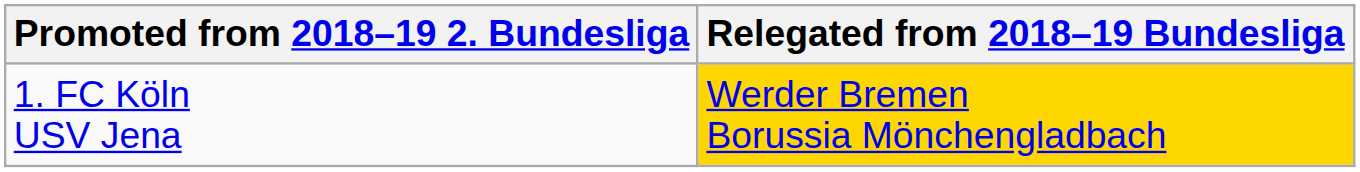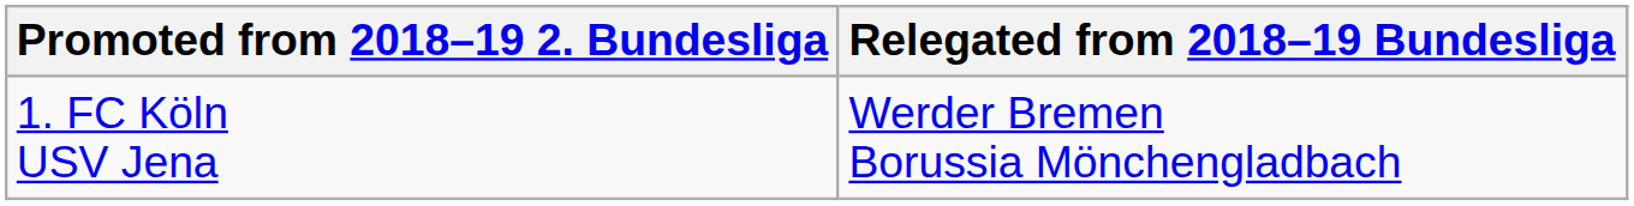1. FC Köln USV Jena | Relegated from 2018–19 Bundesliga: gold background -> no background
